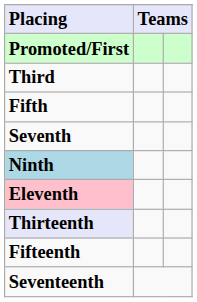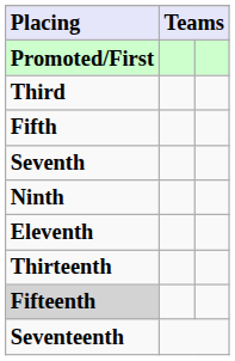Ninth | Placing: lightblue background -> no background
Eleventh | Placing: pink background -> no background
Thirteenth | Placing: lavender background -> no background
Fifteenth | Placing: no background -> lightgrey background
